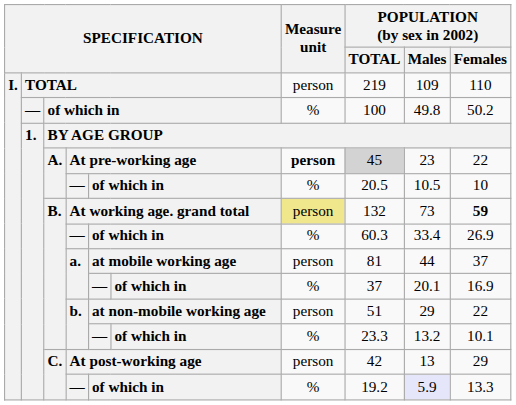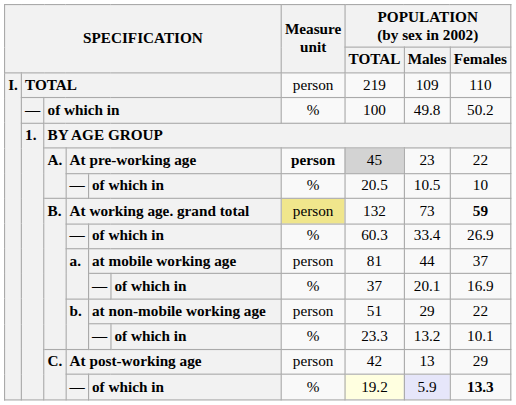C. / — | POPULATION (by sex in 2002) / TOTAL: no background -> lightyellow background
C. / — | POPULATION (by sex in 2002) / Females: normal -> bold
